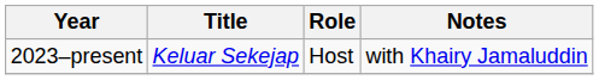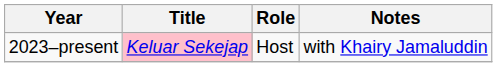2023–present | Title: no background -> pink background
